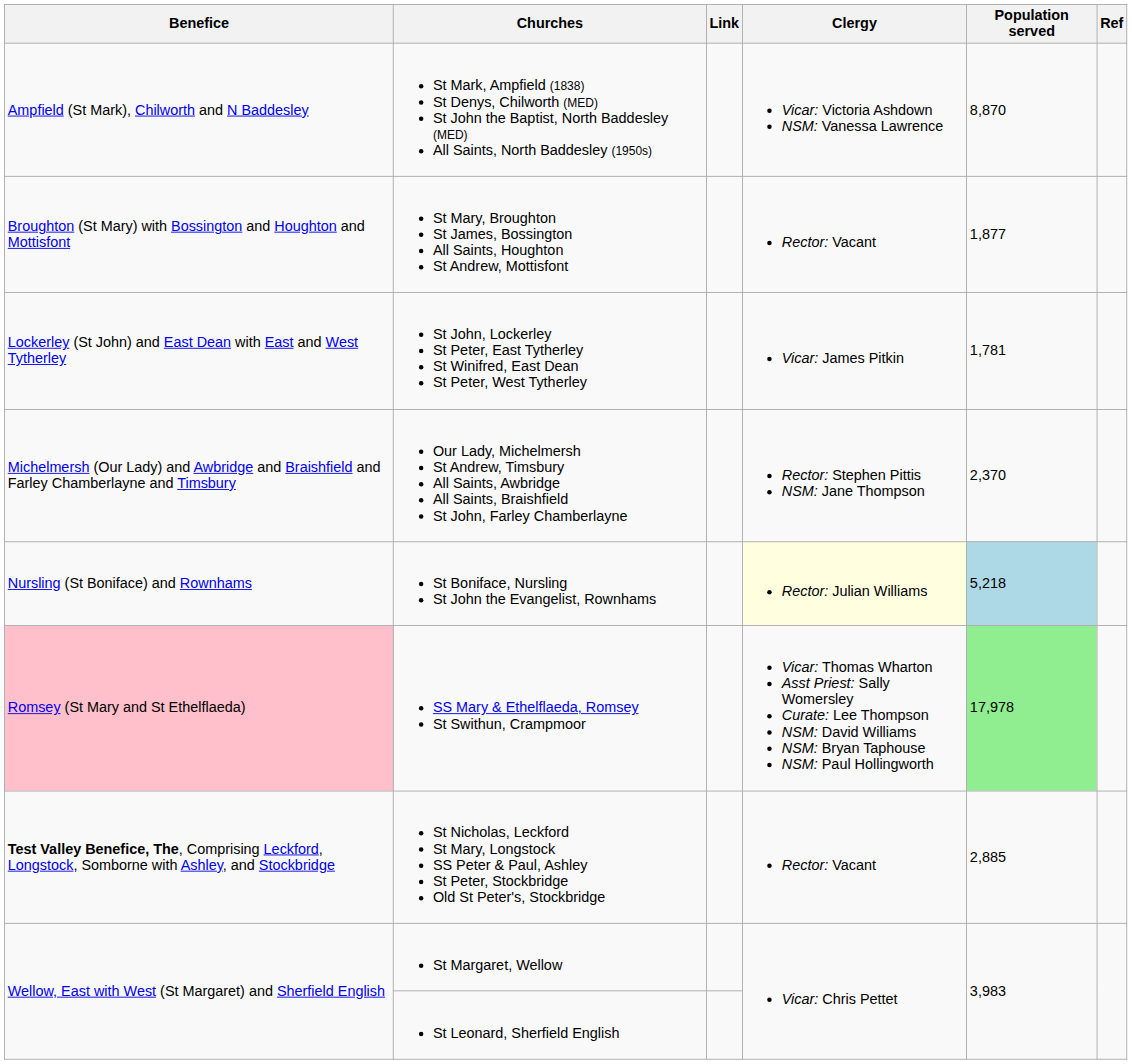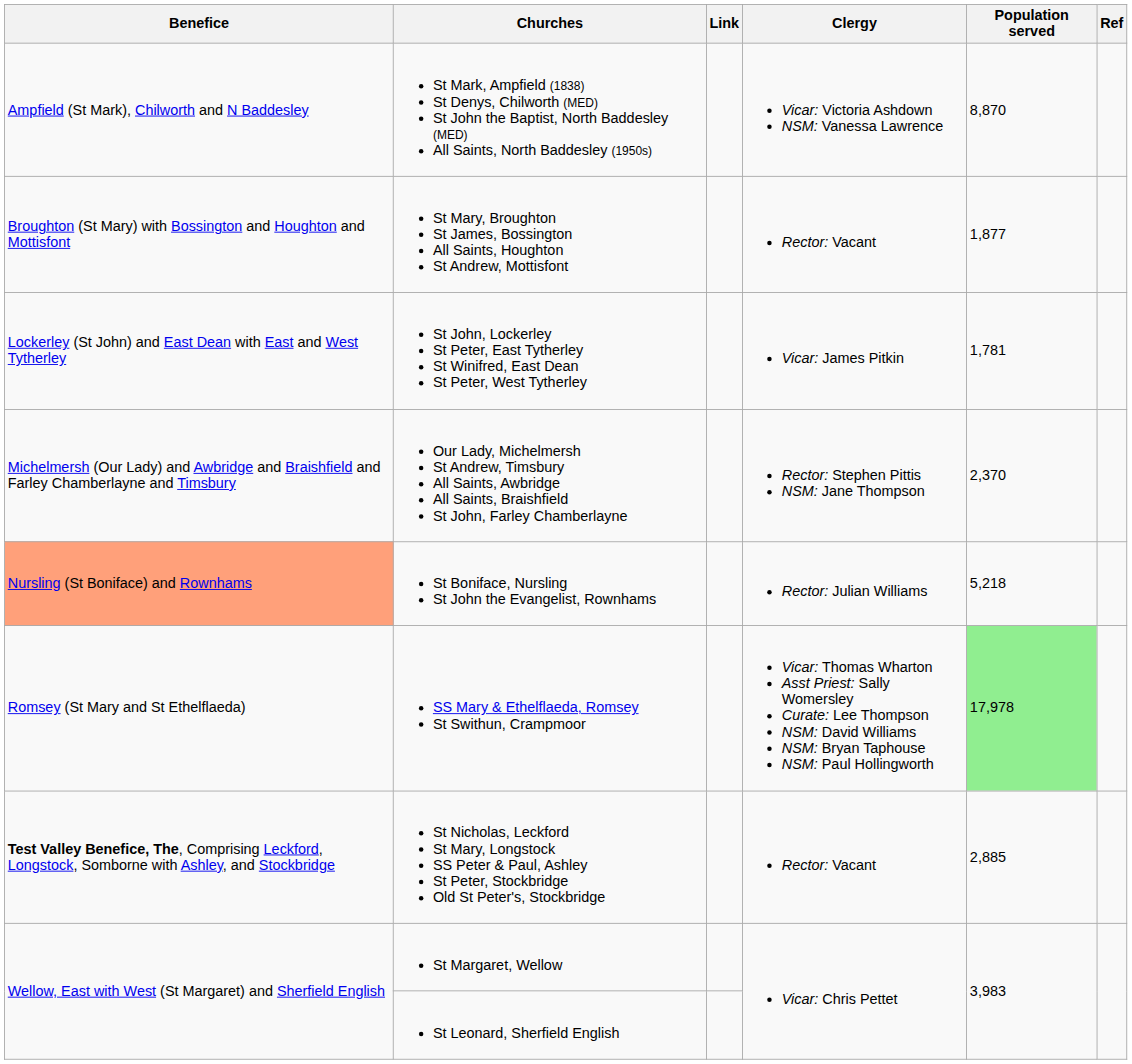St Boniface, Nursling St John the Evangelist, Rownhams | Benefice: no background -> lightsalmon background
St Boniface, Nursling St John the Evangelist, Rownhams | Clergy: lightyellow background -> no background
St Boniface, Nursling St John the Evangelist, Rownhams | Population served: lightblue background -> no background
SS Mary & Ethelflaeda, Romsey St Swithun, Crampmoor | Benefice: pink background -> no background
